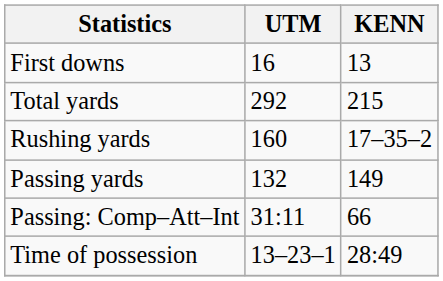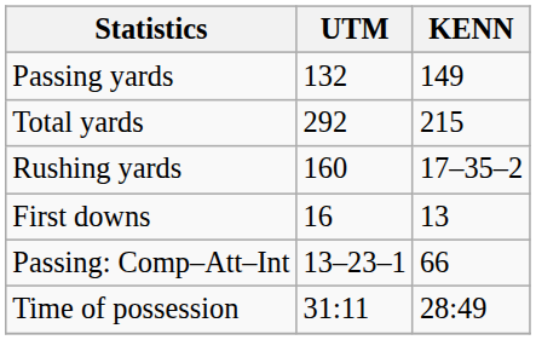rows swapped: First downs <-> Passing yards
Passing: Comp–Att–Int | UTM: 31:11 -> 13–23–1
Time of possession | UTM: 13–23–1 -> 31:11
